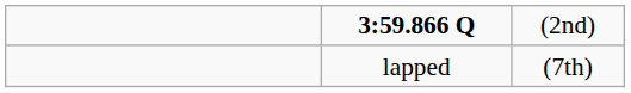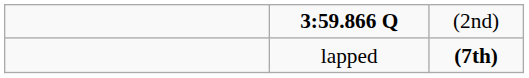lapped | column 3: normal -> bold
